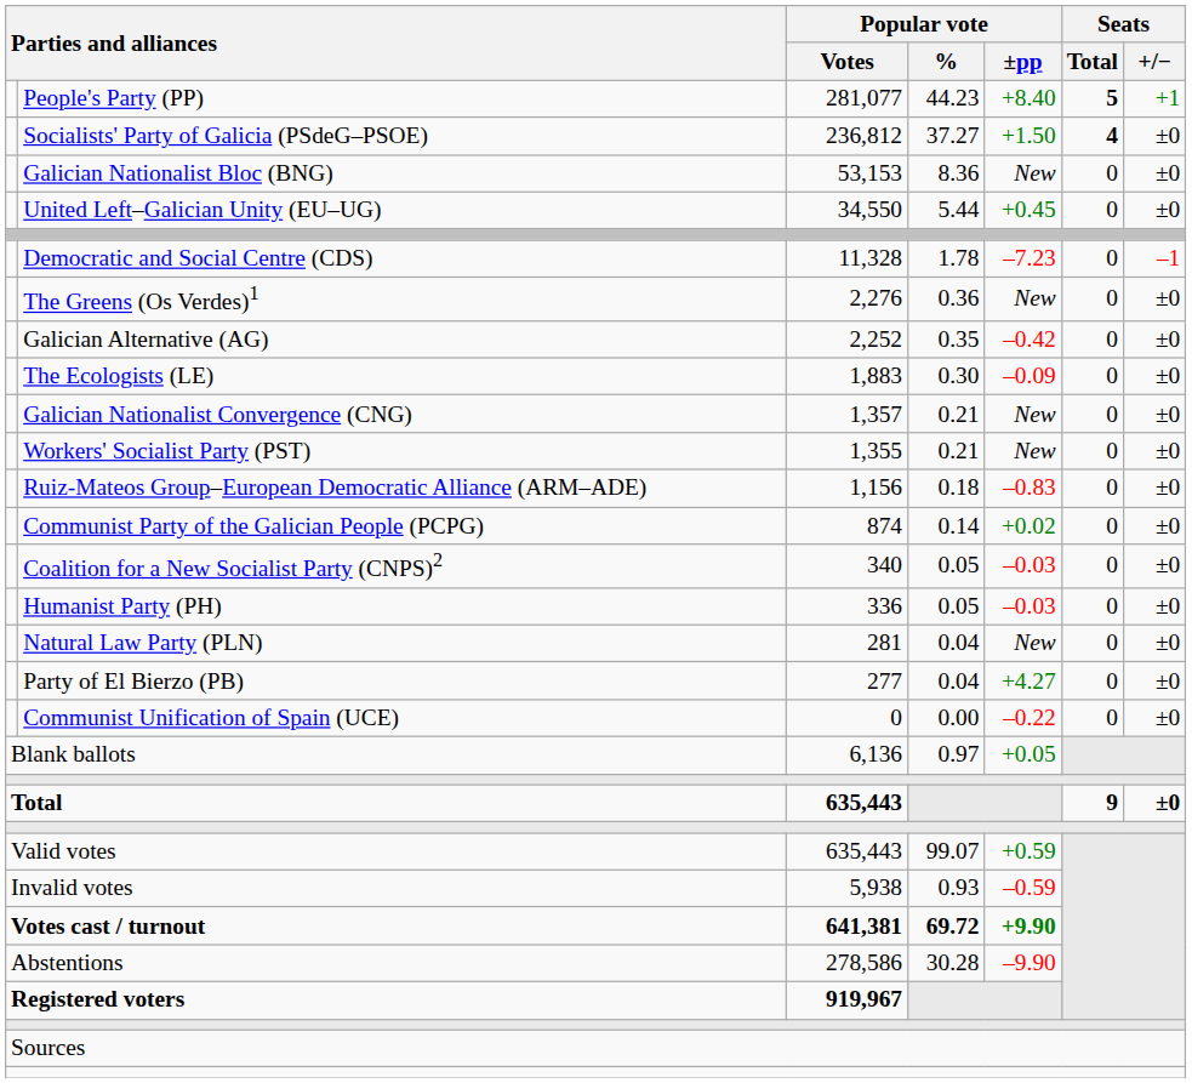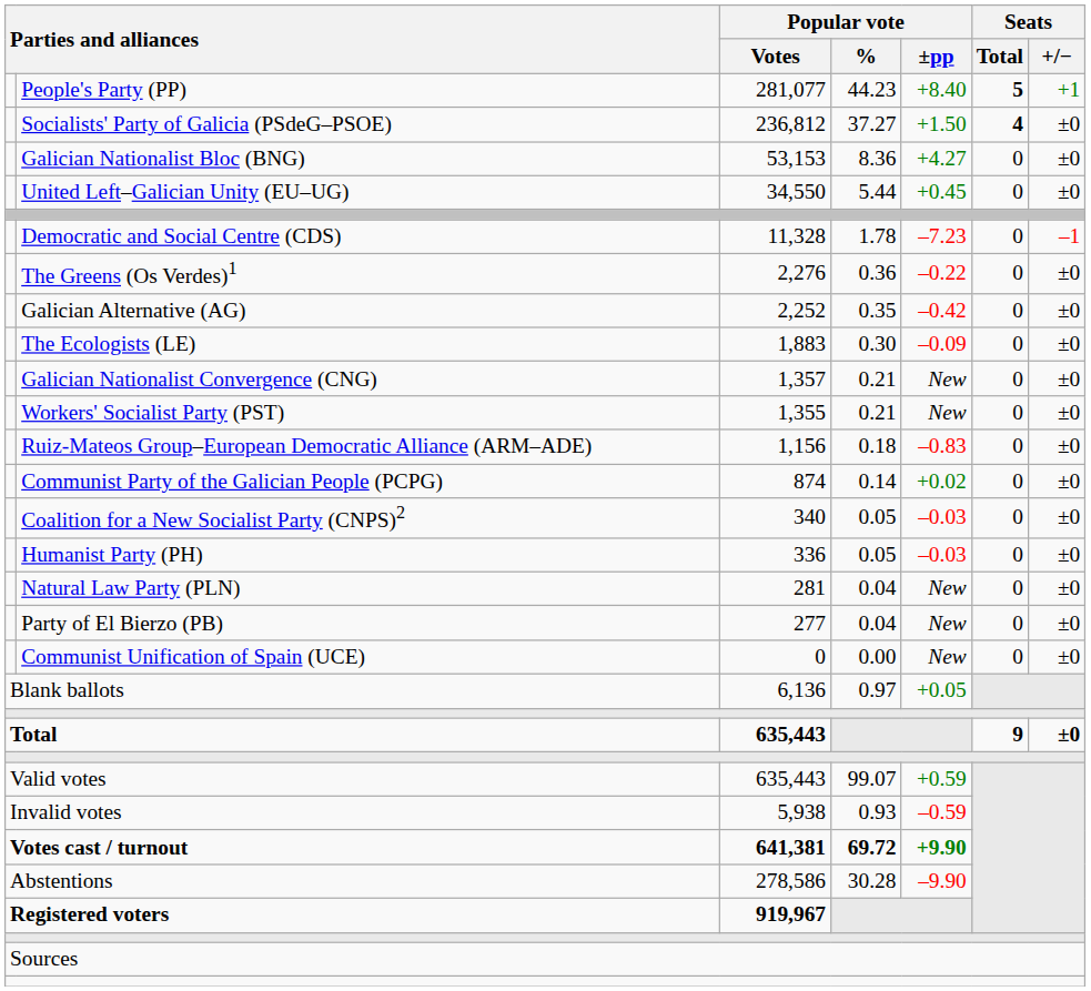Galician Nationalist Bloc (BNG) | Popular vote / ±pp: New -> +4.27
The Greens (Os Verdes)1 | Popular vote / ±pp: New -> –0.22
Party of El Bierzo (PB) | Popular vote / ±pp: +4.27 -> New
Communist Unification of Spain (UCE) | Popular vote / ±pp: –0.22 -> New
